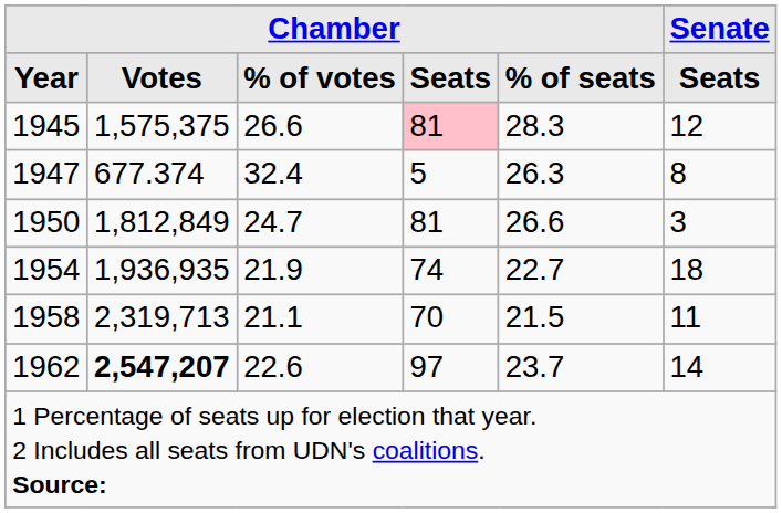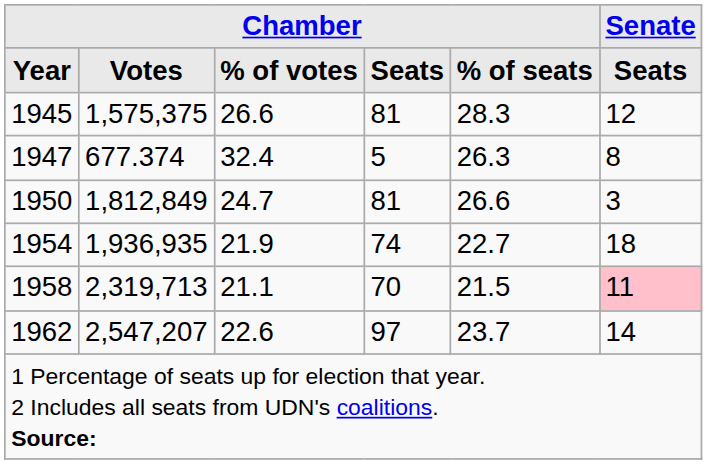1945 | Chamber / Seats: pink background -> no background
1958 | Senate / Seats: no background -> pink background
1962 | Chamber / Votes: bold -> normal
